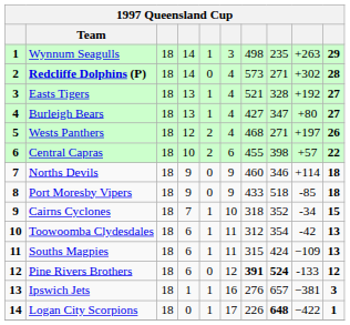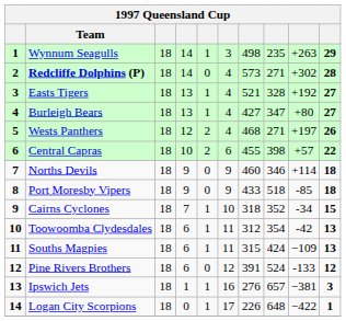Pine Rivers Brothers | column 7: bold -> normal
Pine Rivers Brothers | column 8: bold -> normal
Logan City Scorpions | column 8: bold -> normal
